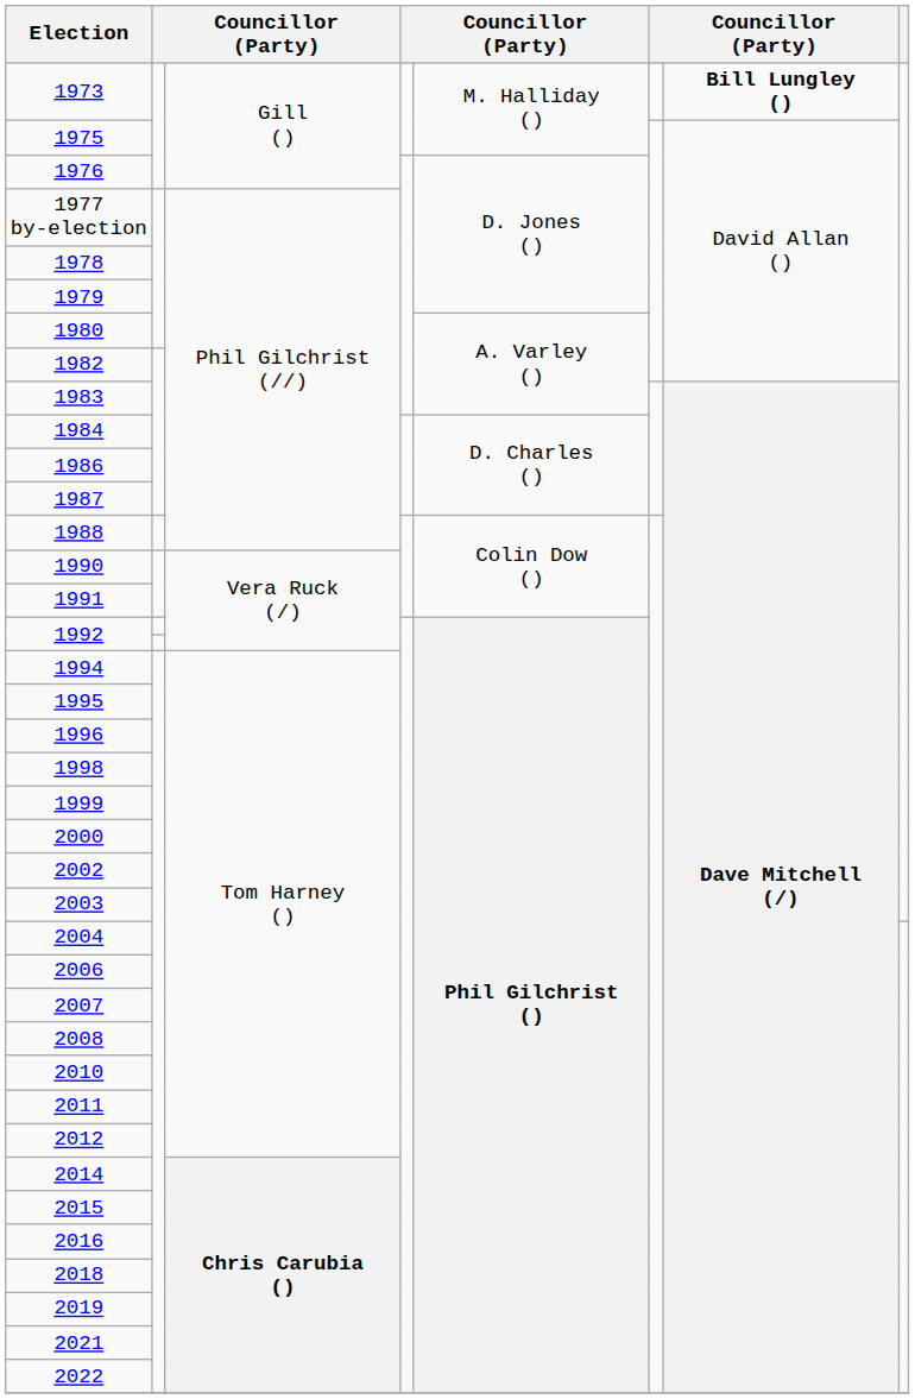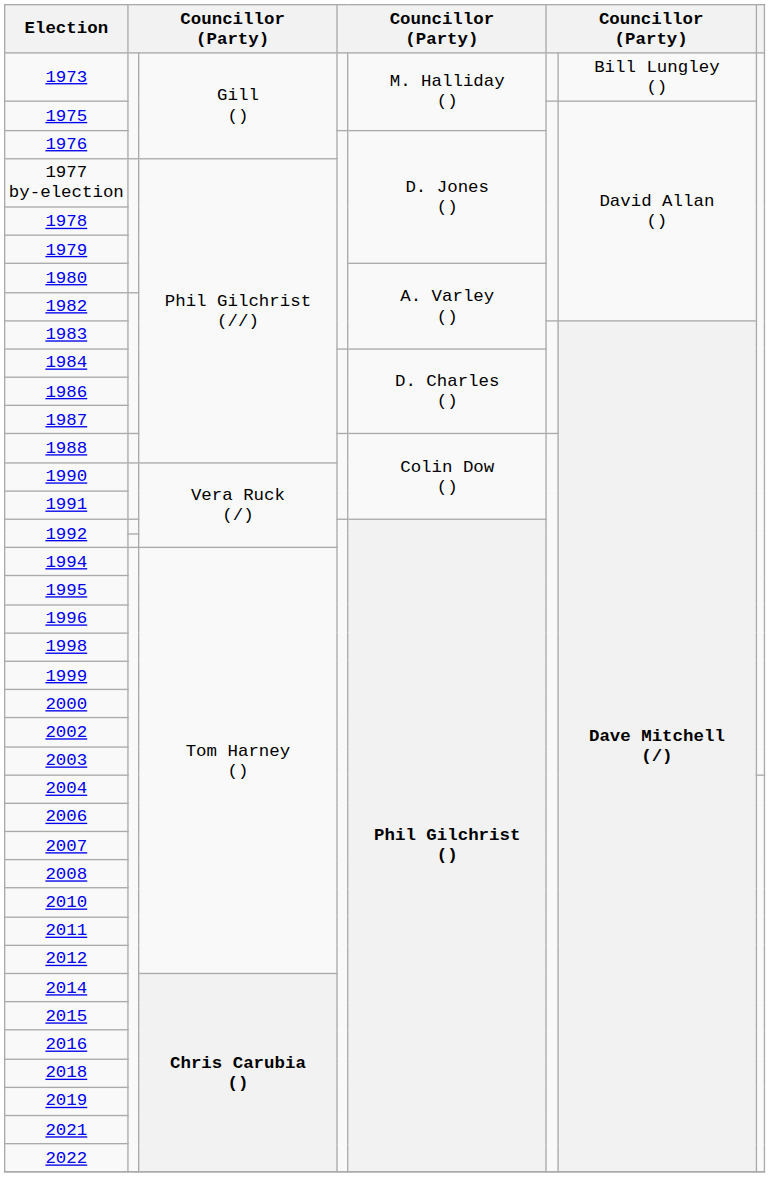1973 | column 7: bold -> normal
